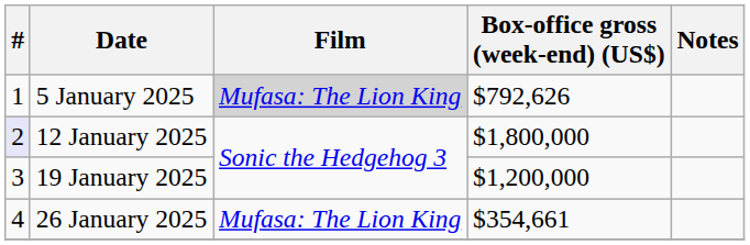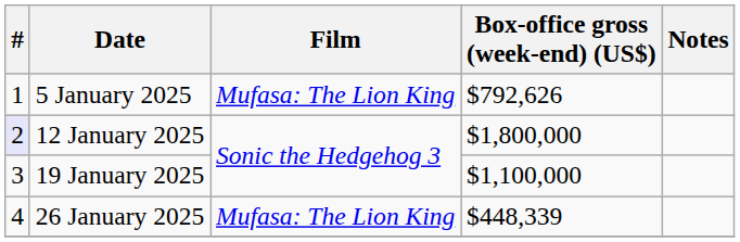5 January 2025 | Film: lightgrey background -> no background
19 January 2025 | Box-office gross (week-end) (US$): $1,200,000 -> $1,100,000
26 January 2025 | Box-office gross (week-end) (US$): $354,661 -> $448,339
